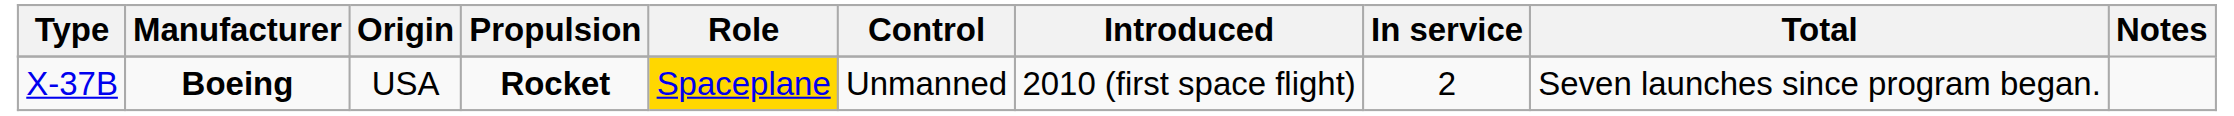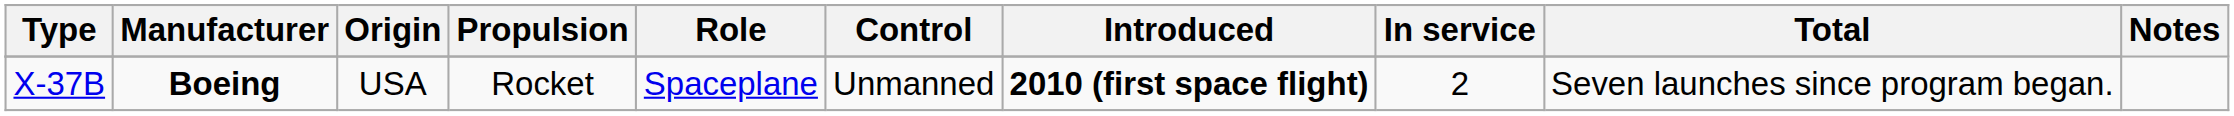X-37B | Propulsion: bold -> normal
X-37B | Role: gold background -> no background
X-37B | Introduced: normal -> bold
